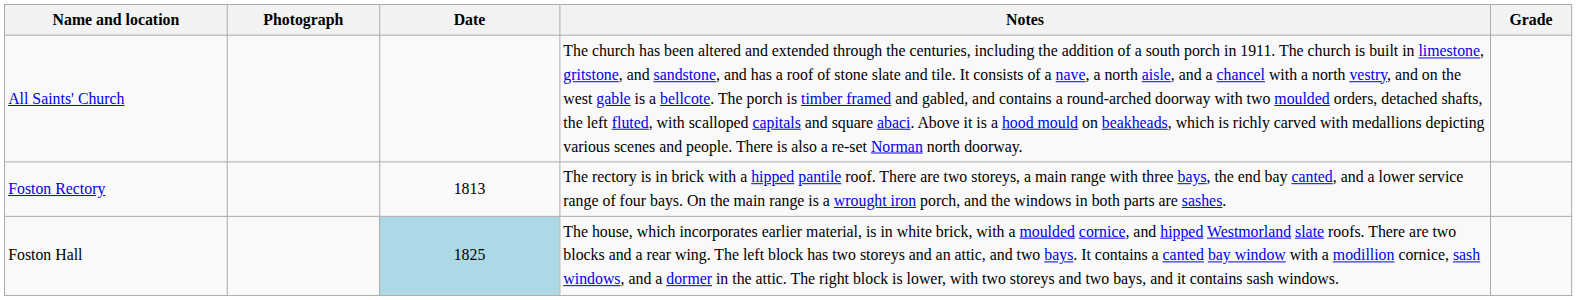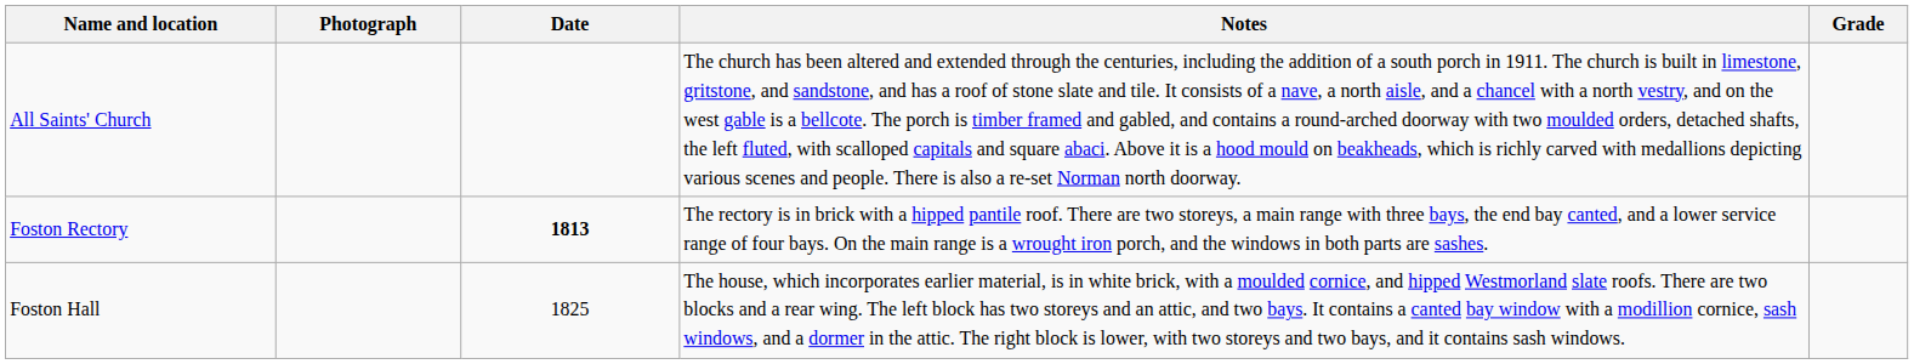Foston Rectory | Date: normal -> bold
Foston Hall | Date: lightblue background -> no background
